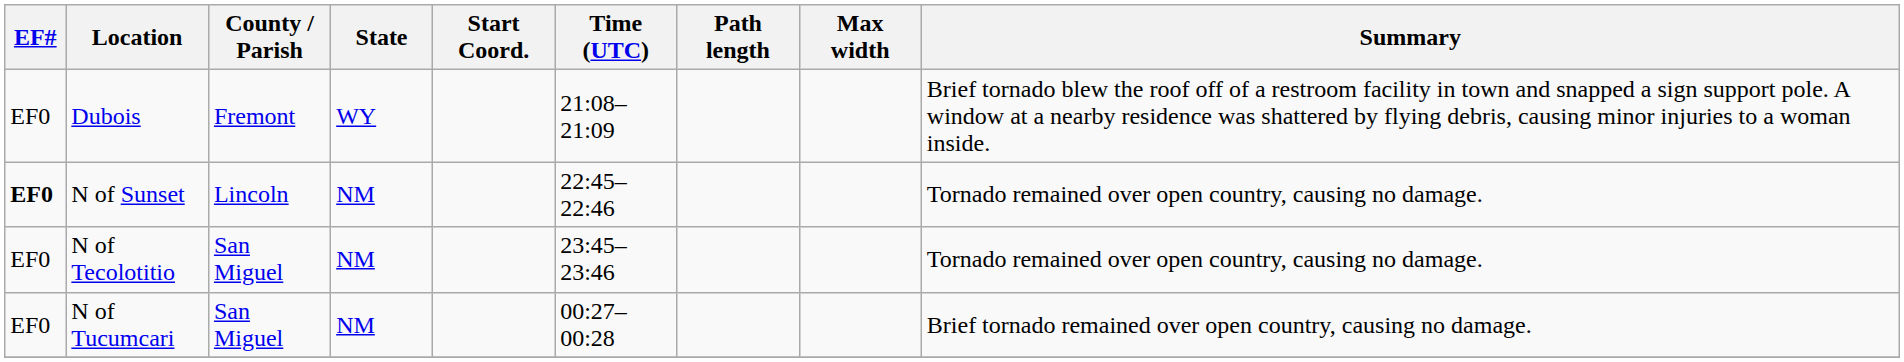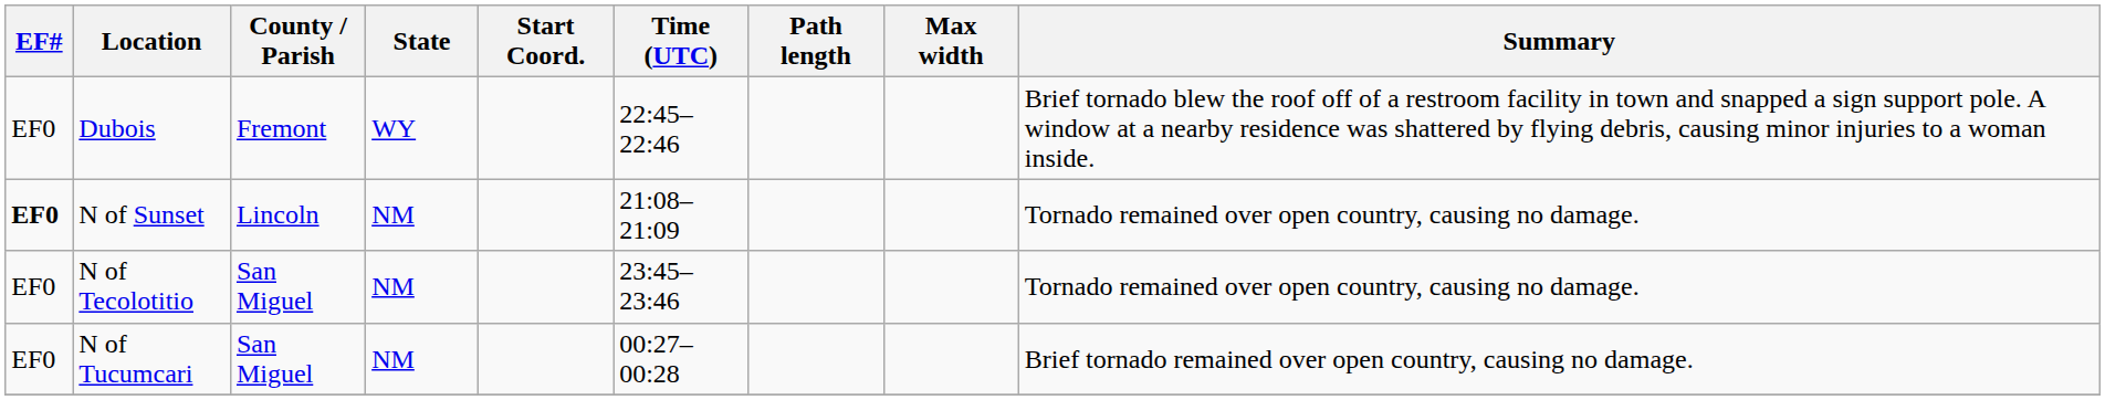Dubois | Time (UTC): 21:08–21:09 -> 22:45–22:46
N of Sunset | Time (UTC): 22:45–22:46 -> 21:08–21:09
